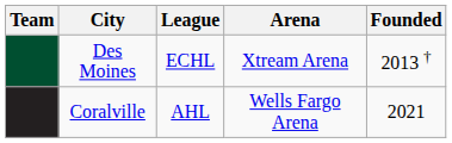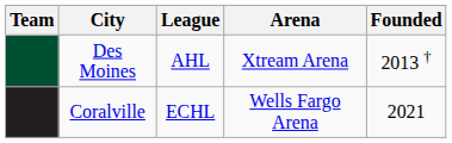Des Moines | League: ECHL -> AHL
Coralville | League: AHL -> ECHL
